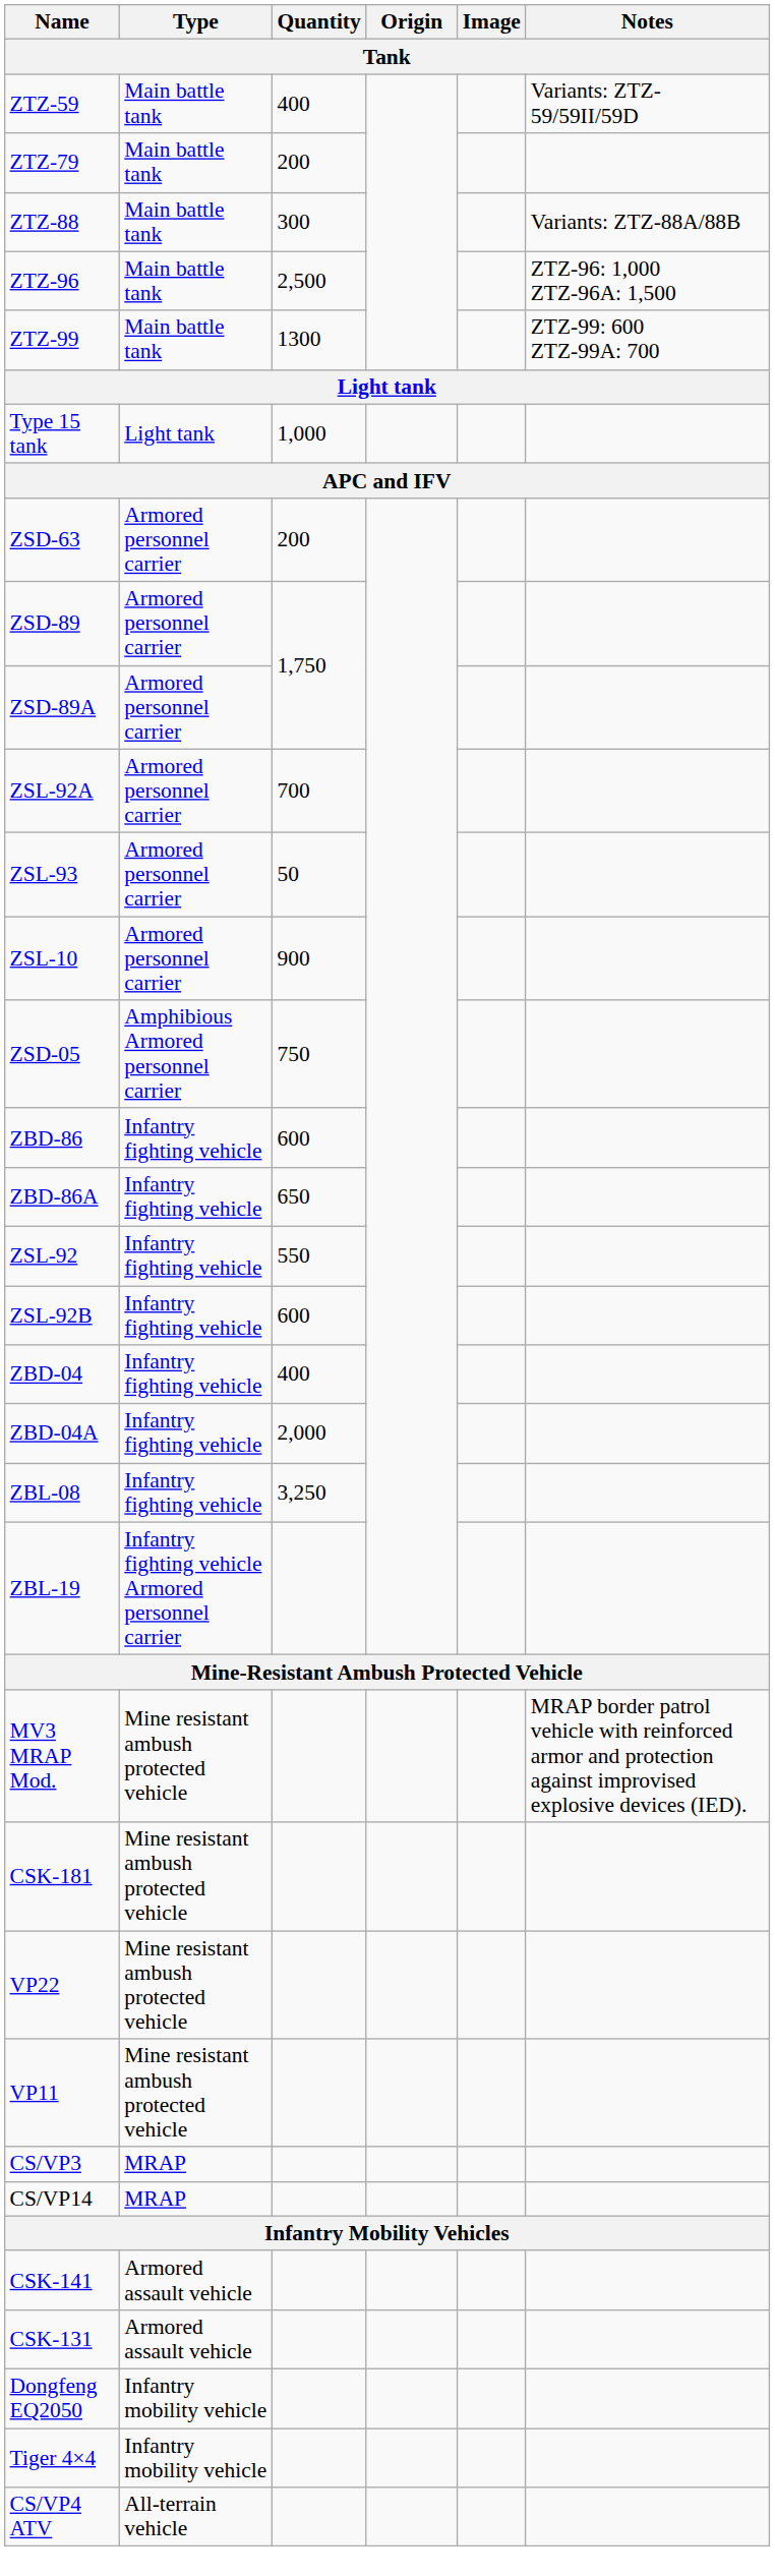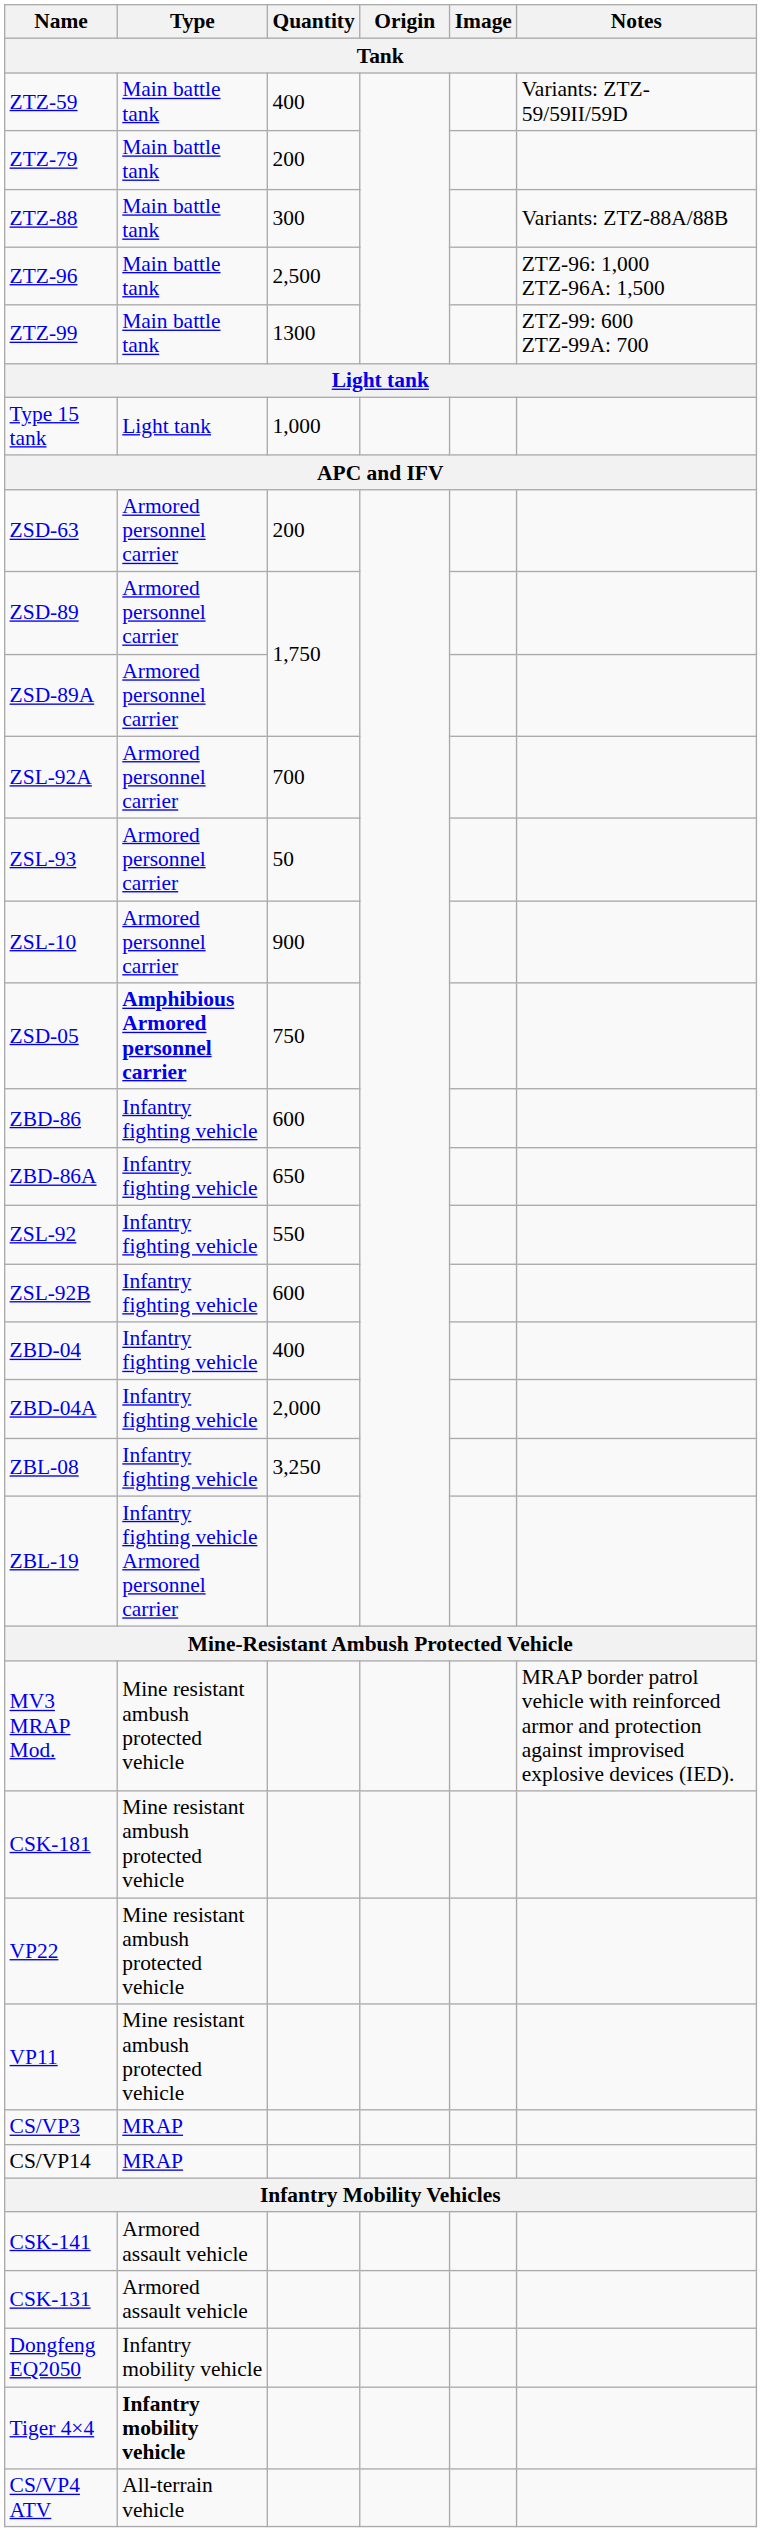ZSD-05 | Type: normal -> bold
Tiger 4×4 | Type: normal -> bold
